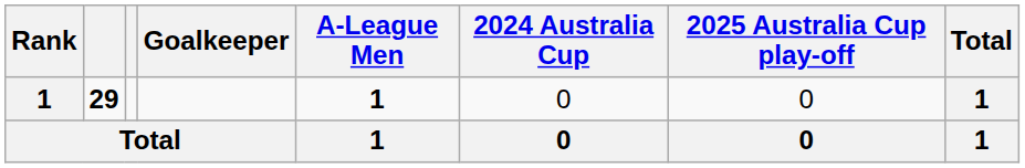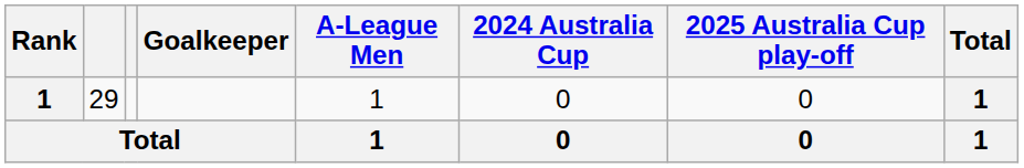row 2 | column 2: bold -> normal
row 2 | A-League Men: bold -> normal
